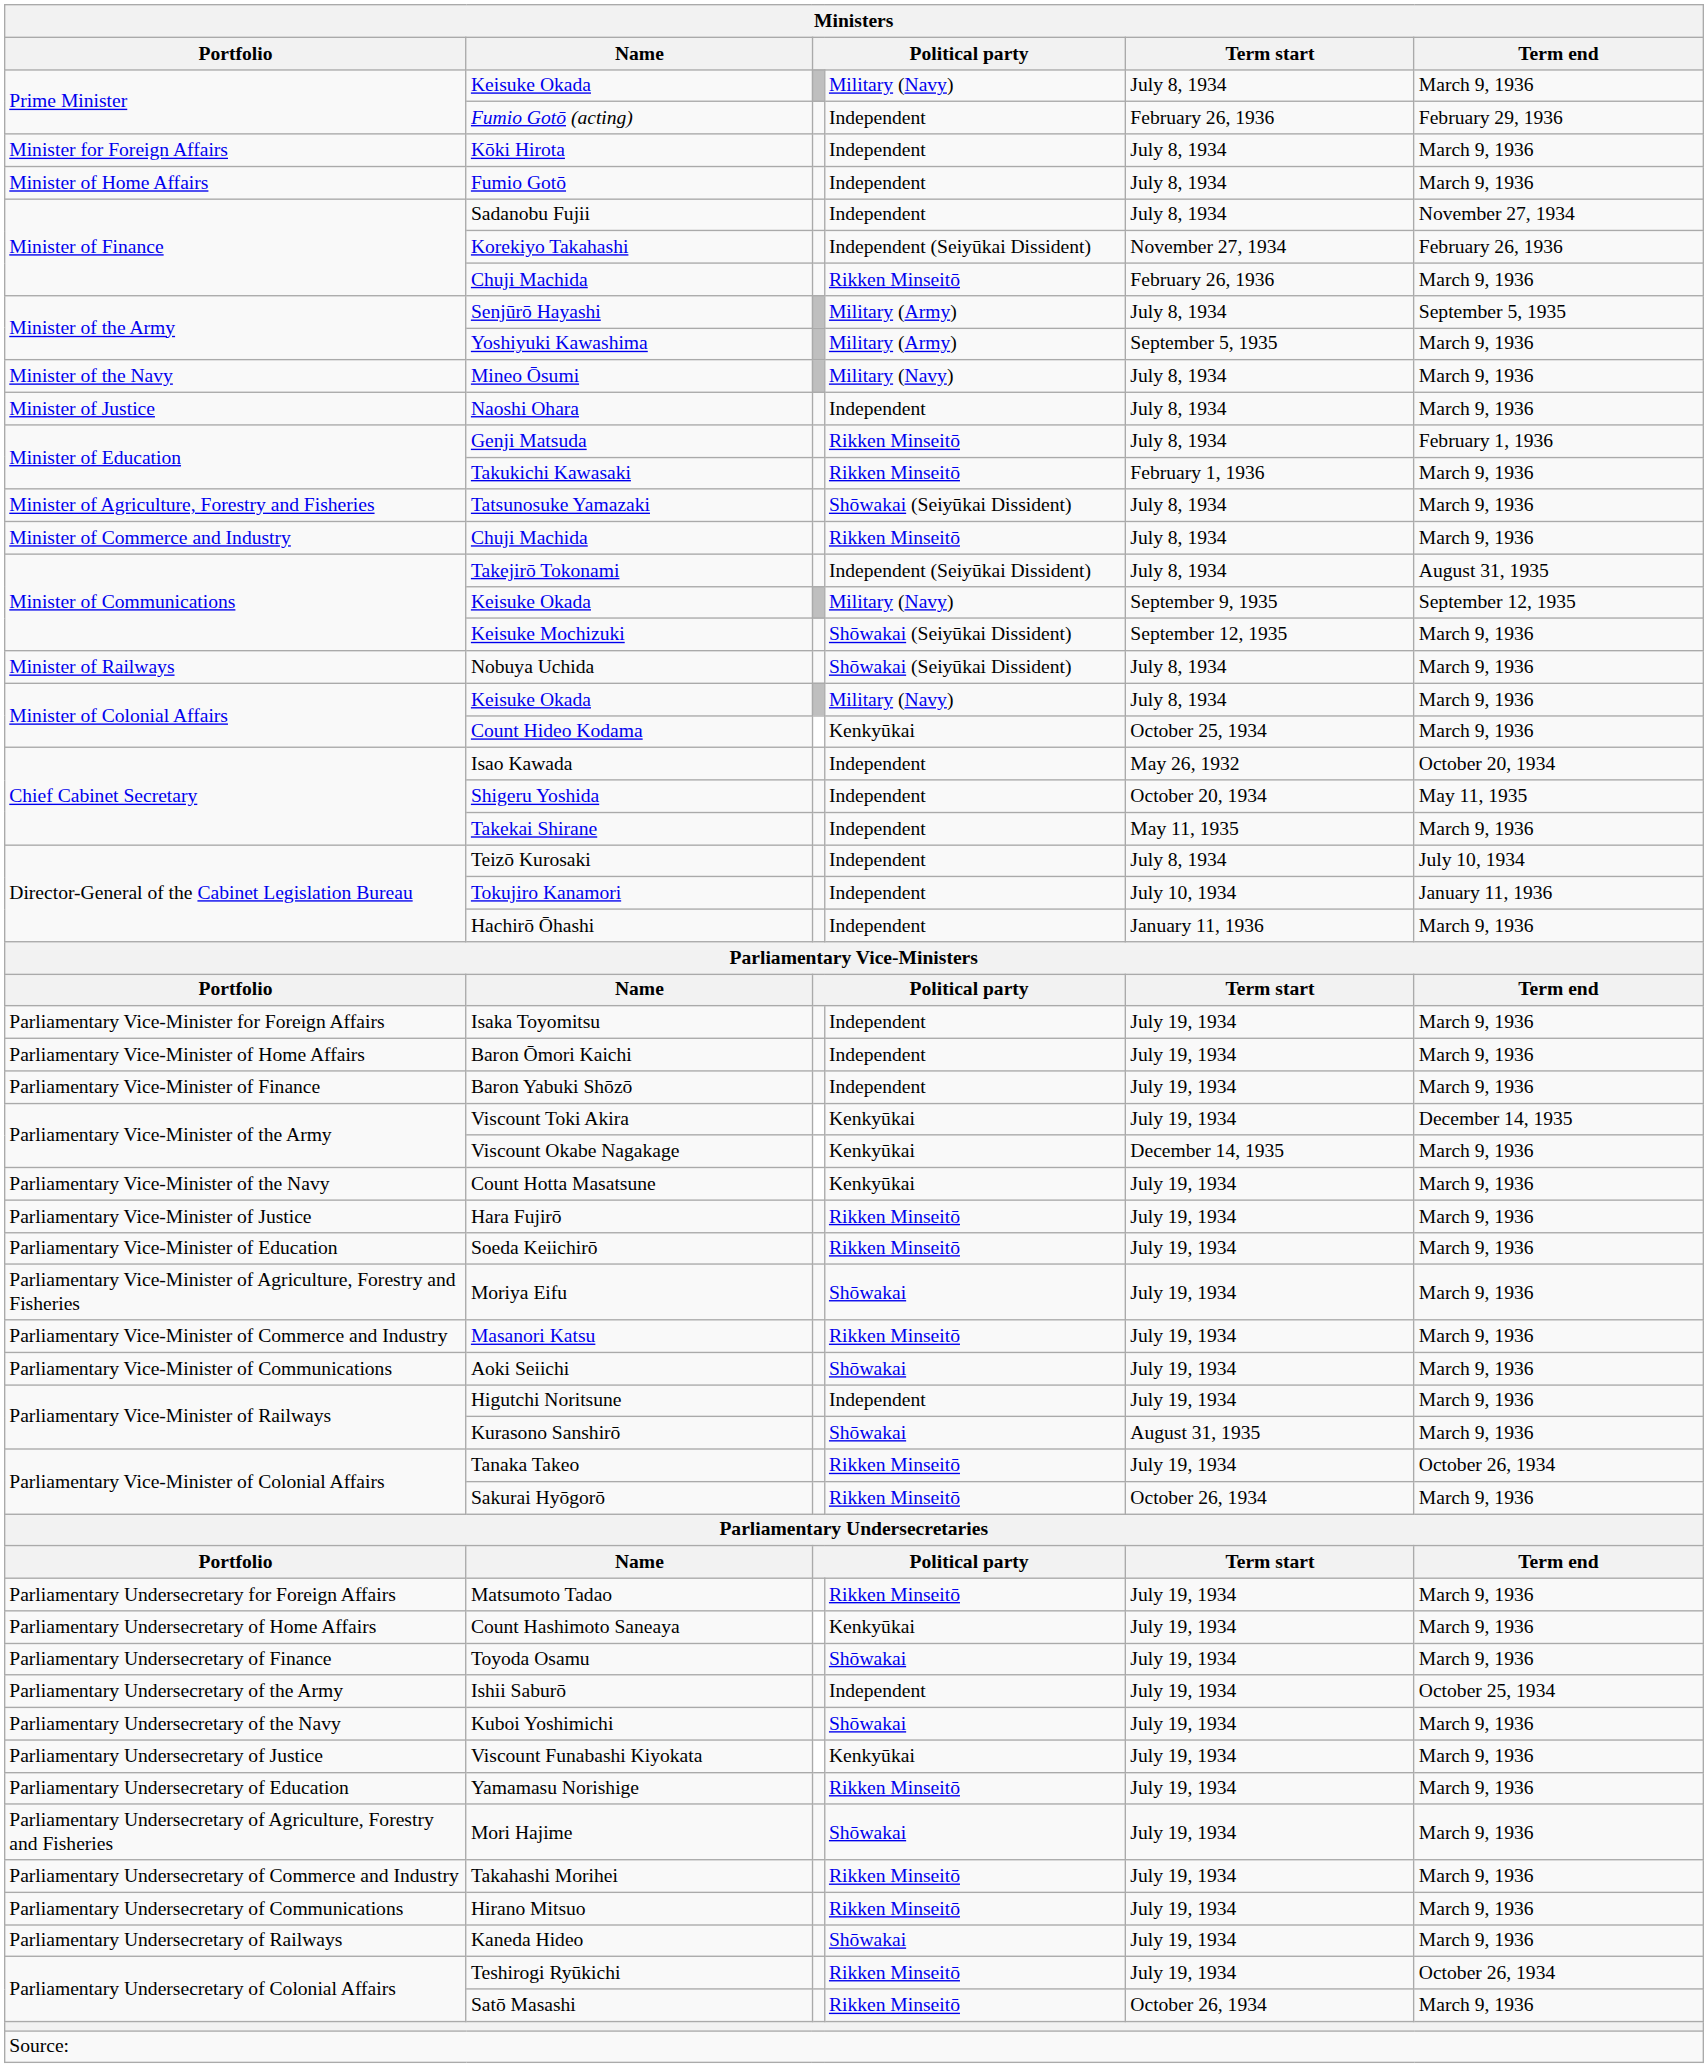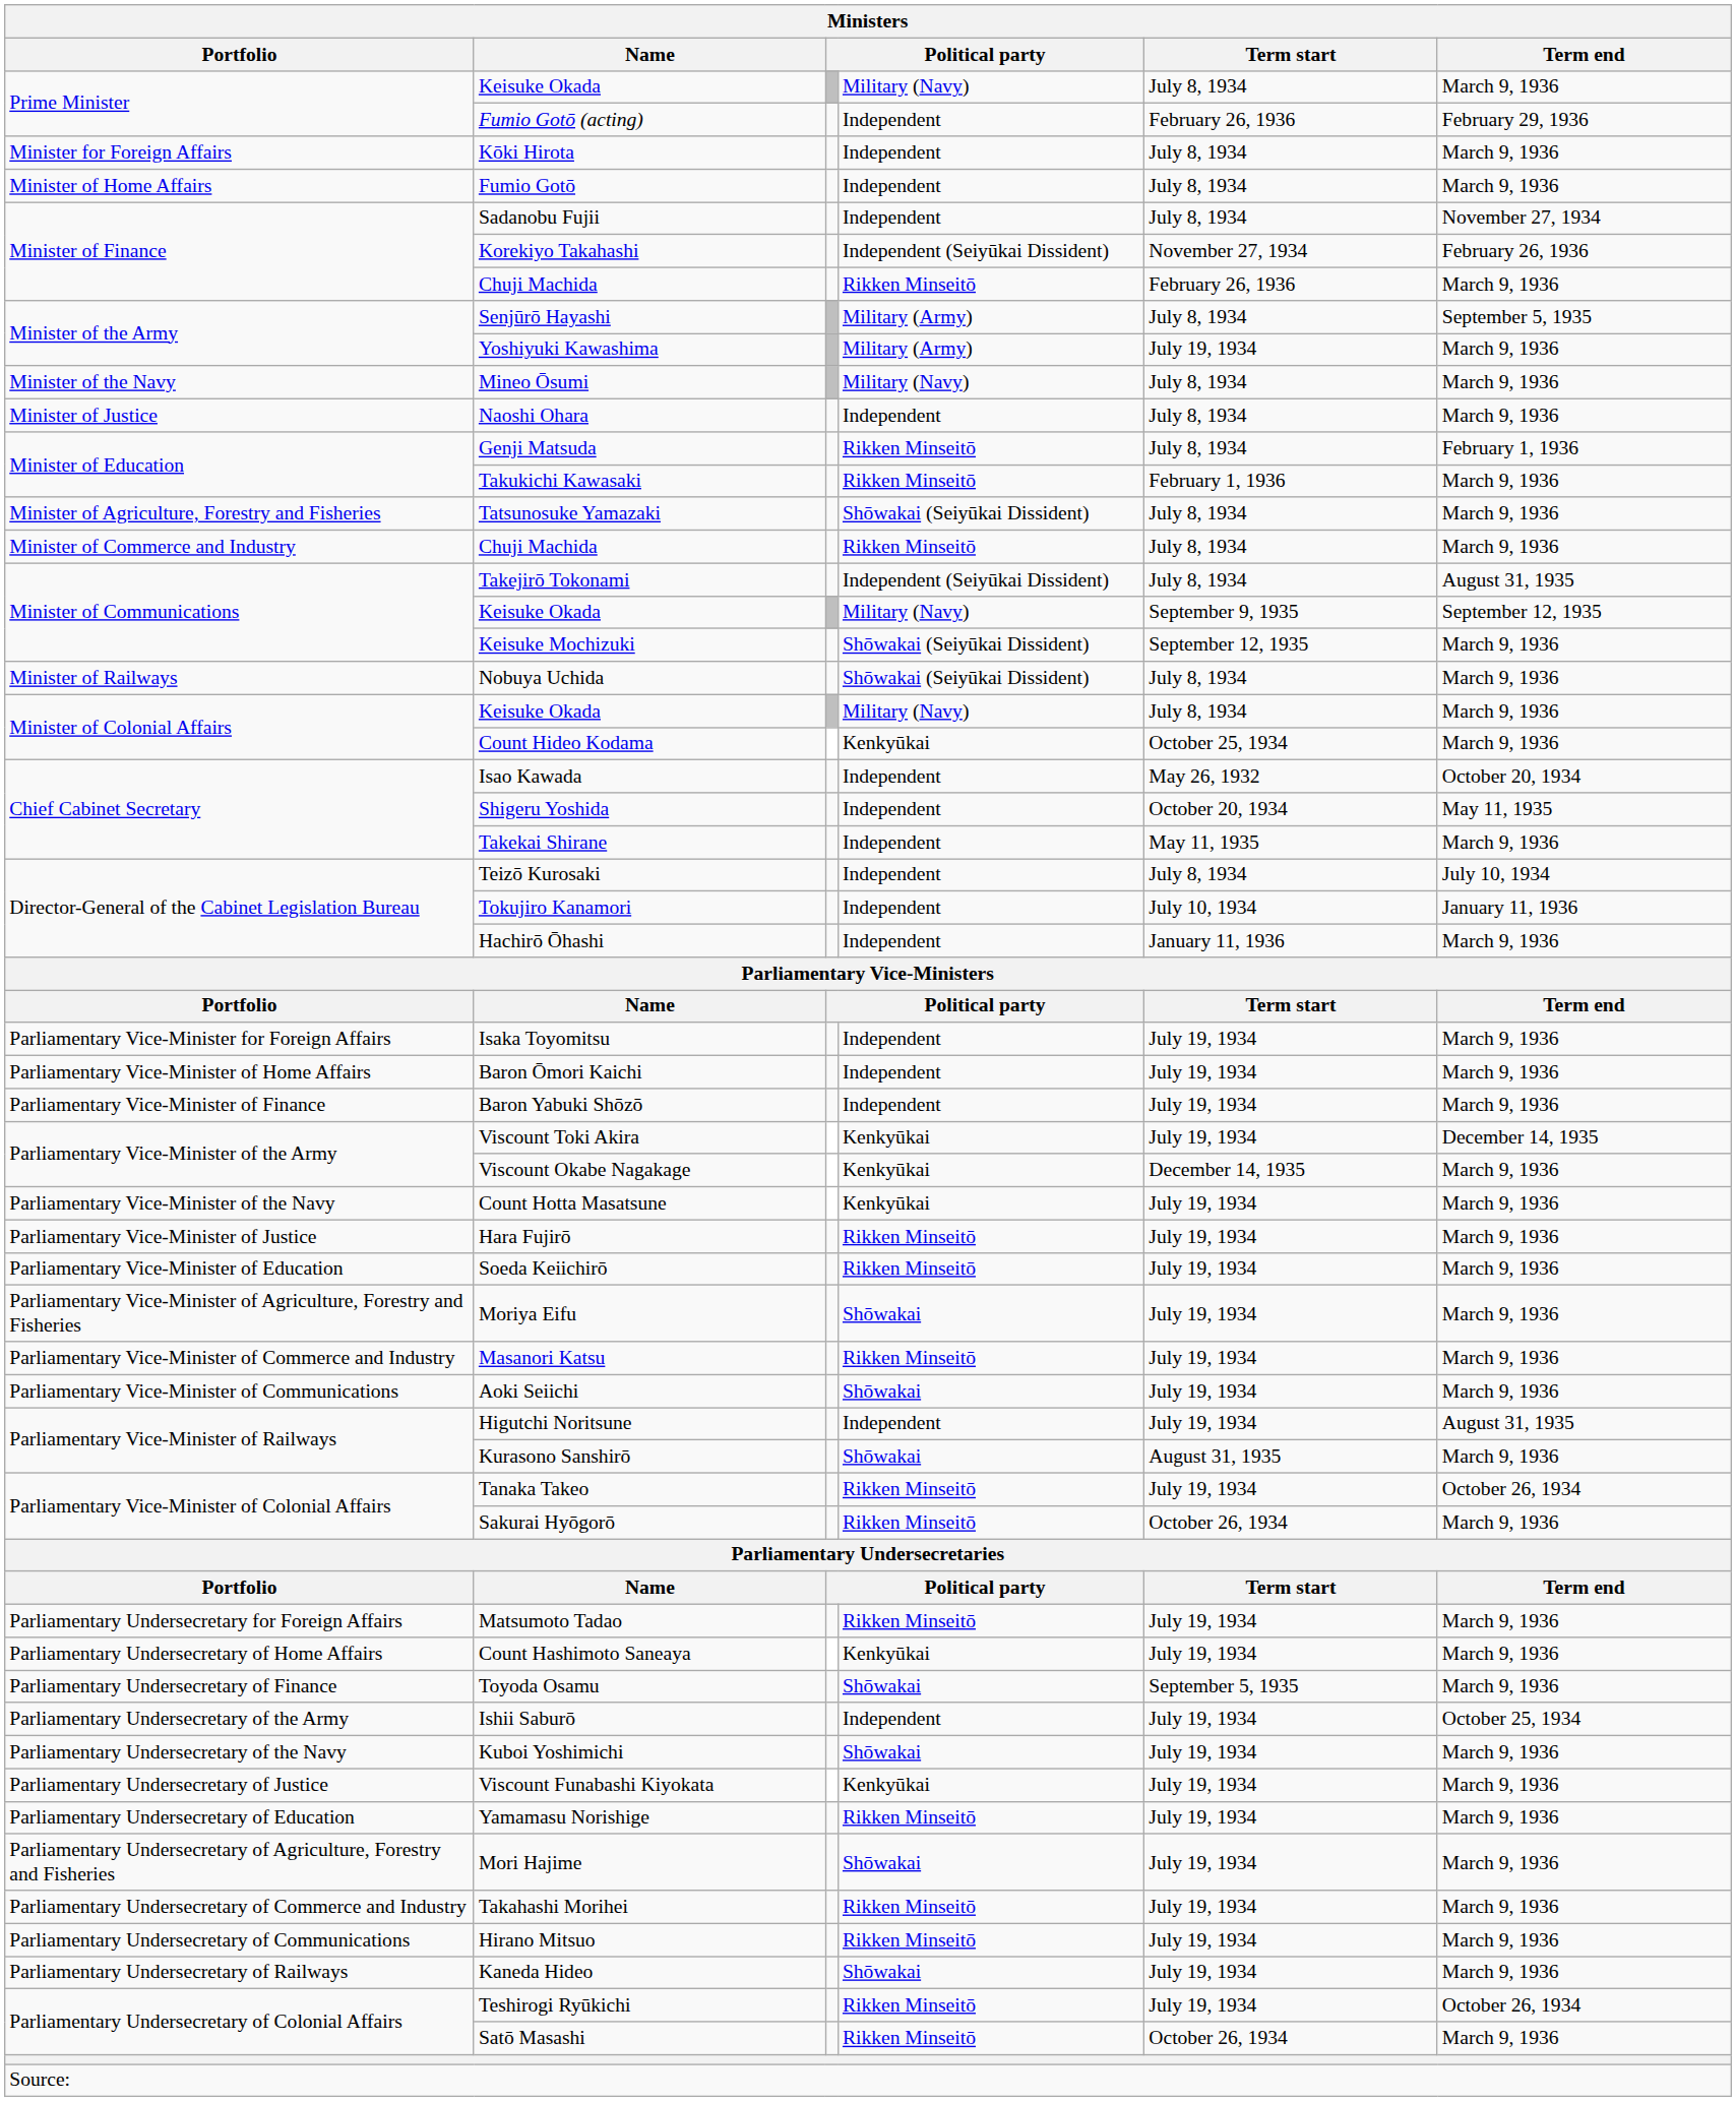Yoshiyuki Kawashima | Term start: September 5, 1935 -> July 19, 1934
Higutchi Noritsune | Term end: March 9, 1936 -> August 31, 1935
Toyoda Osamu | Term start: July 19, 1934 -> September 5, 1935
